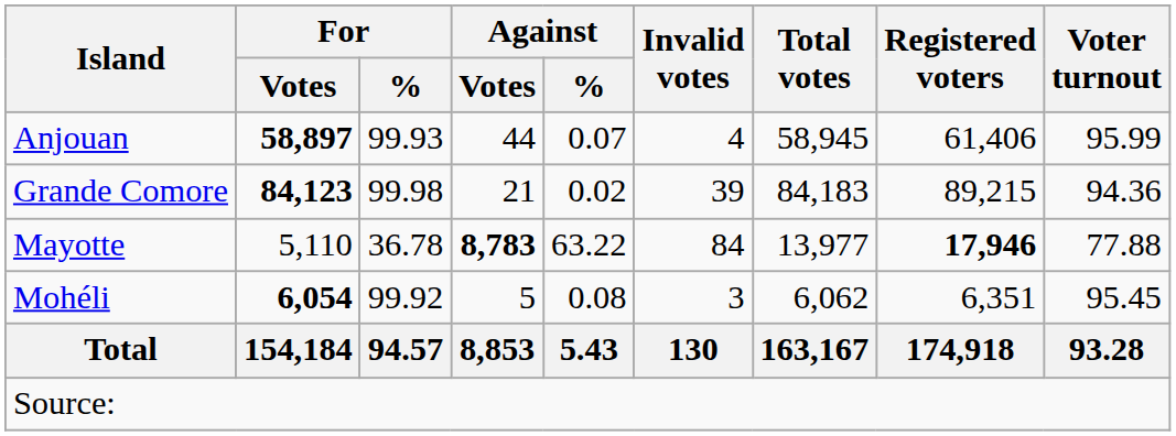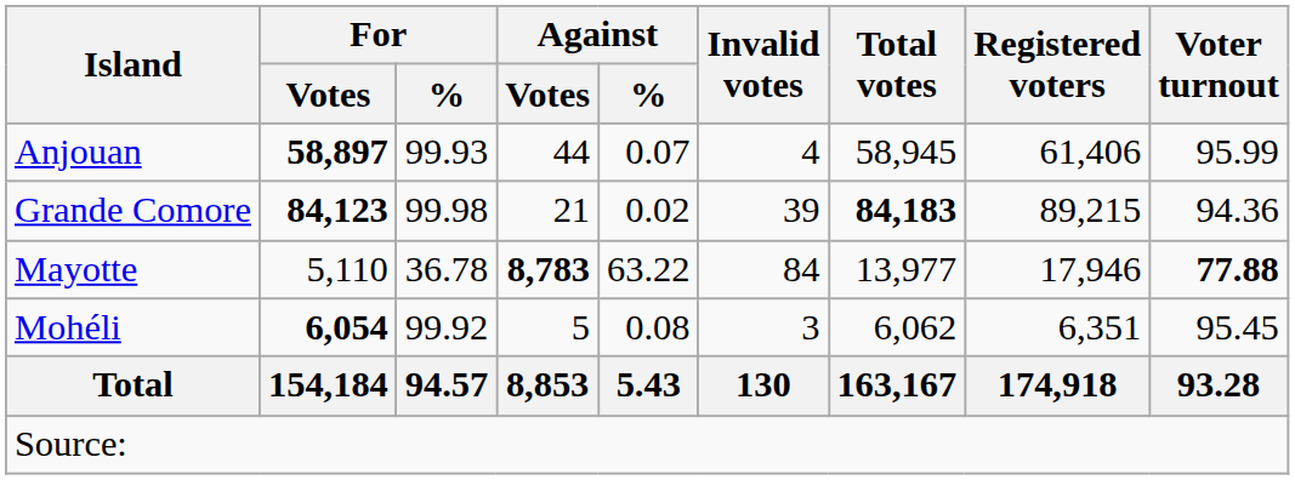Grande Comore | Total votes: normal -> bold
Mayotte | Registered voters: bold -> normal
Mayotte | Voter turnout: normal -> bold
